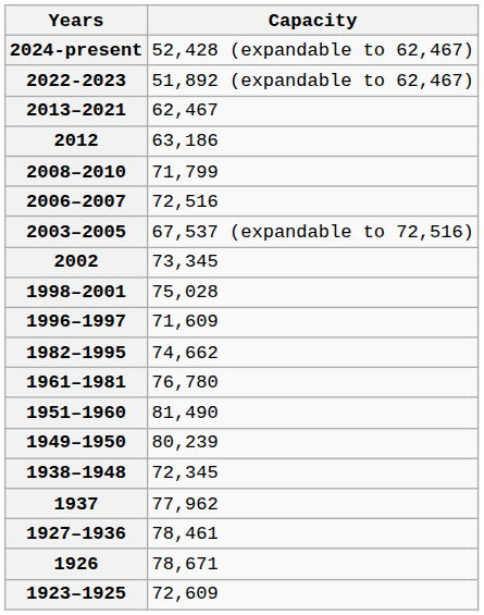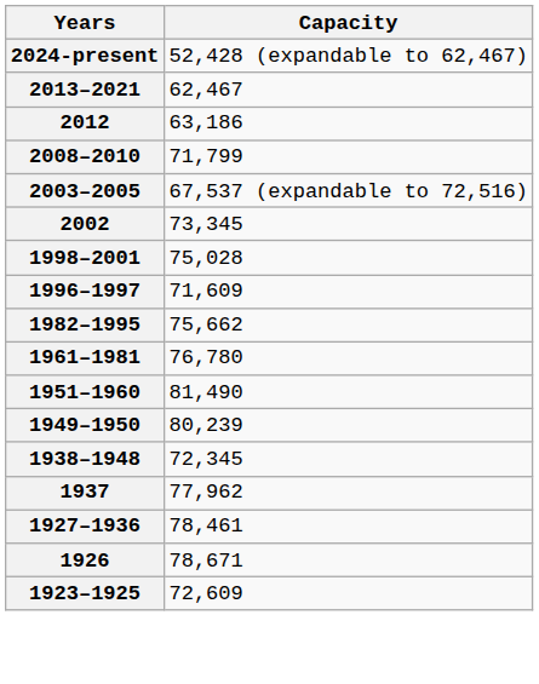- row: 2022-2023 | 51,892 (expandable to 62,467)
- row: 2006–2007 | 72,516
1982–1995 | Capacity: 74,662 -> 75,662
